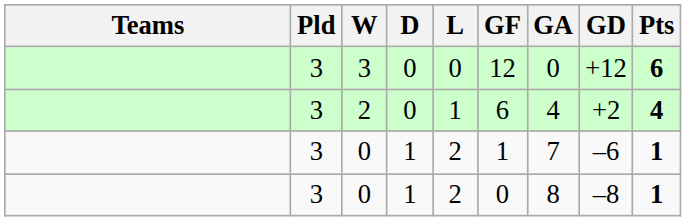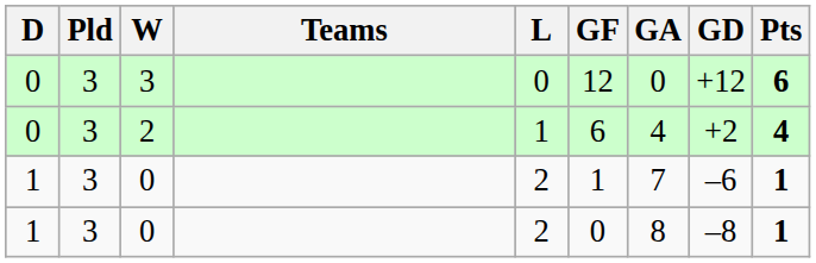columns swapped: Teams <-> D
